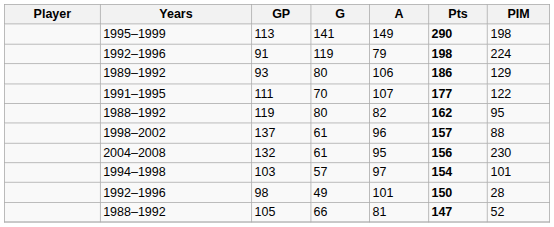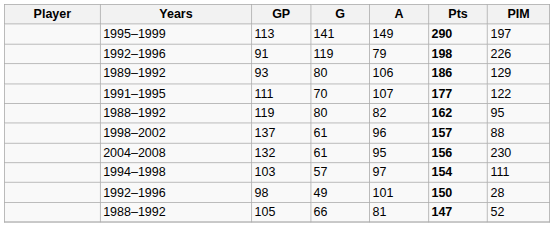113 | PIM: 198 -> 197
91 | PIM: 224 -> 226
103 | PIM: 101 -> 111
